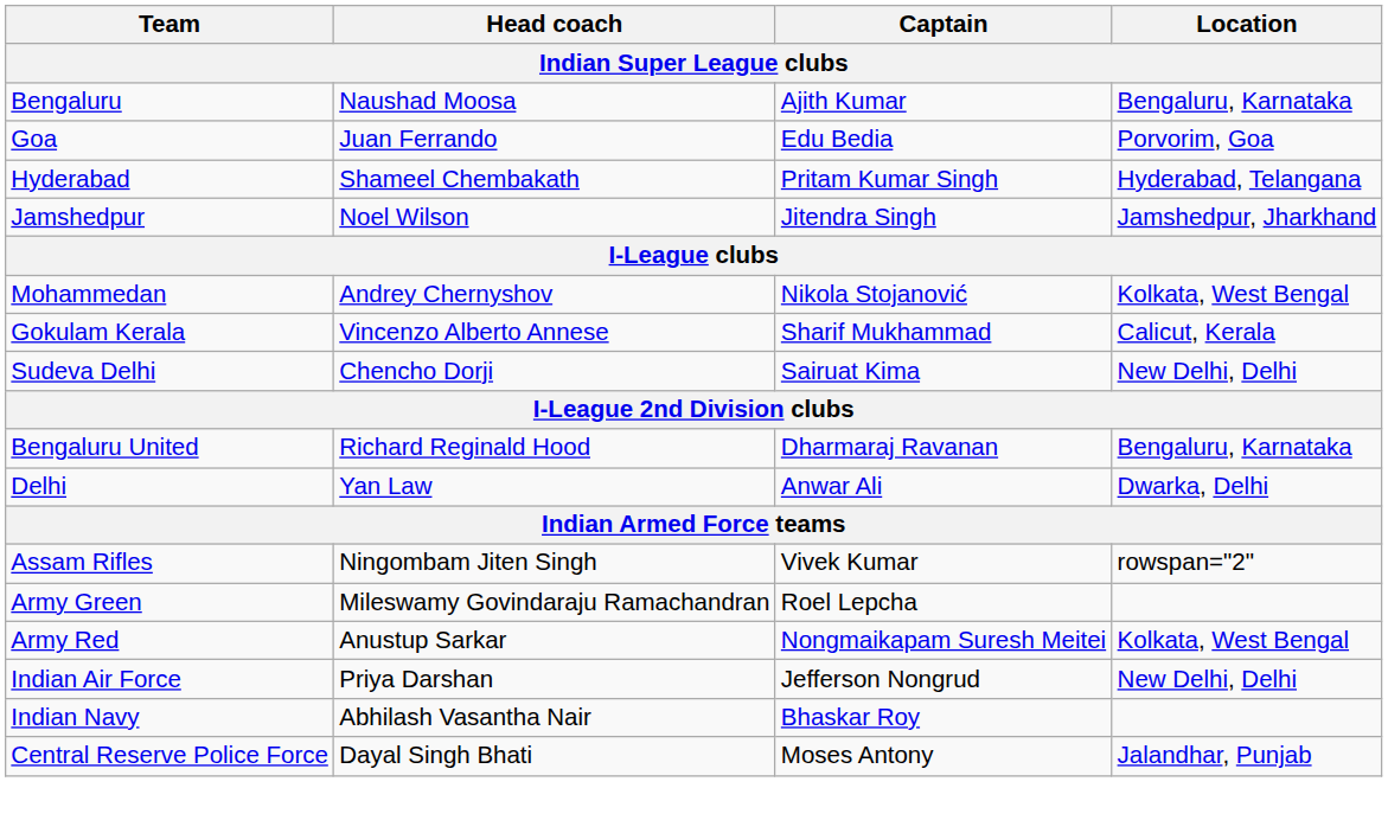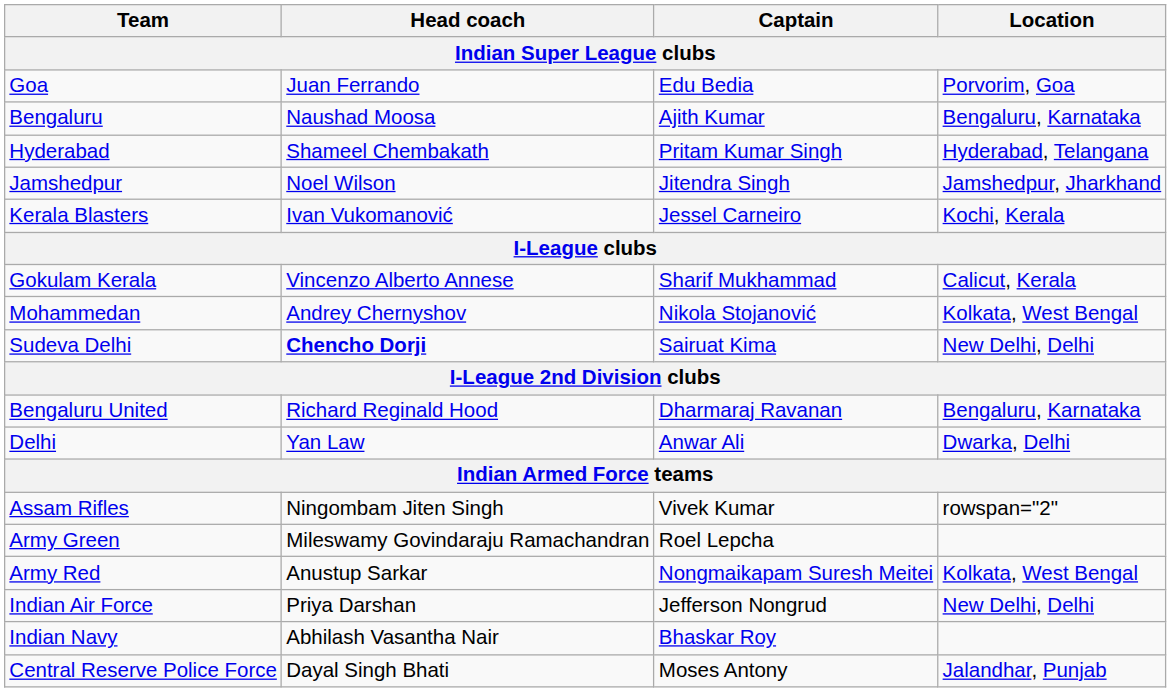rows swapped: Bengaluru <-> Goa
+ row: Kerala Blasters | Ivan Vukomanović | Jessel Carneiro | Kochi, Kerala
rows swapped: Gokulam Kerala <-> Mohammedan
Sudeva Delhi | Head coach: normal -> bold
